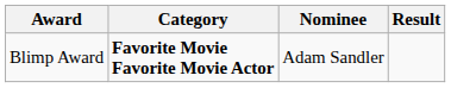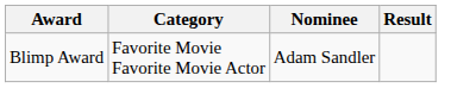Blimp Award | Category: bold -> normal
